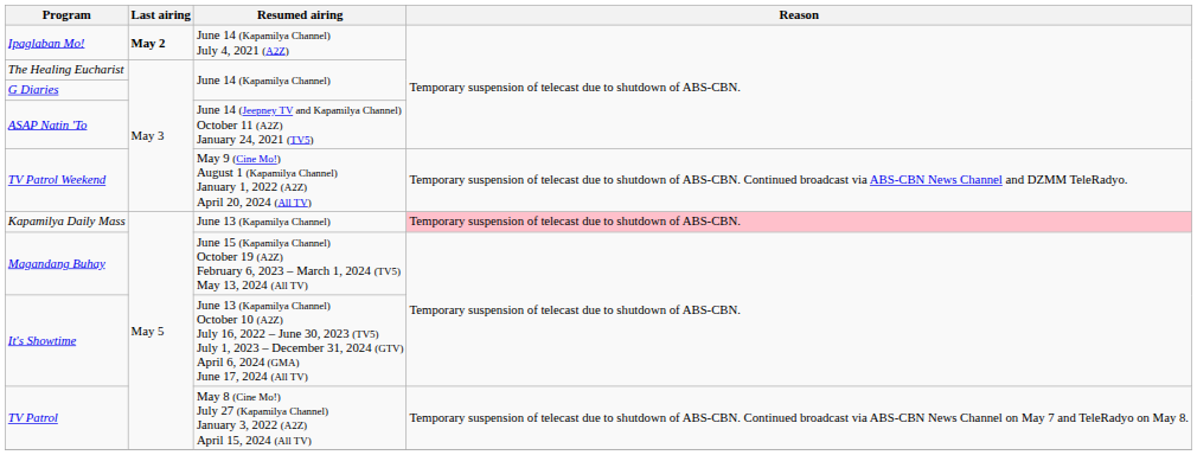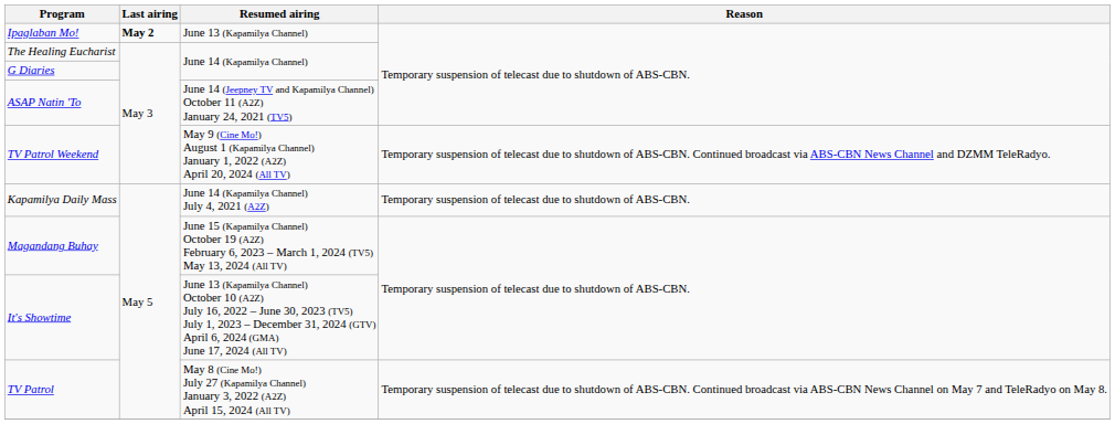Ipaglaban Mo! | Resumed airing: June 14 (Kapamilya Channel) July 4, 2021 (A2Z) -> June 13 (Kapamilya Channel)
Kapamilya Daily Mass | Resumed airing: June 13 (Kapamilya Channel) -> June 14 (Kapamilya Channel) July 4, 2021 (A2Z)
Kapamilya Daily Mass | Reason: pink background -> no background
